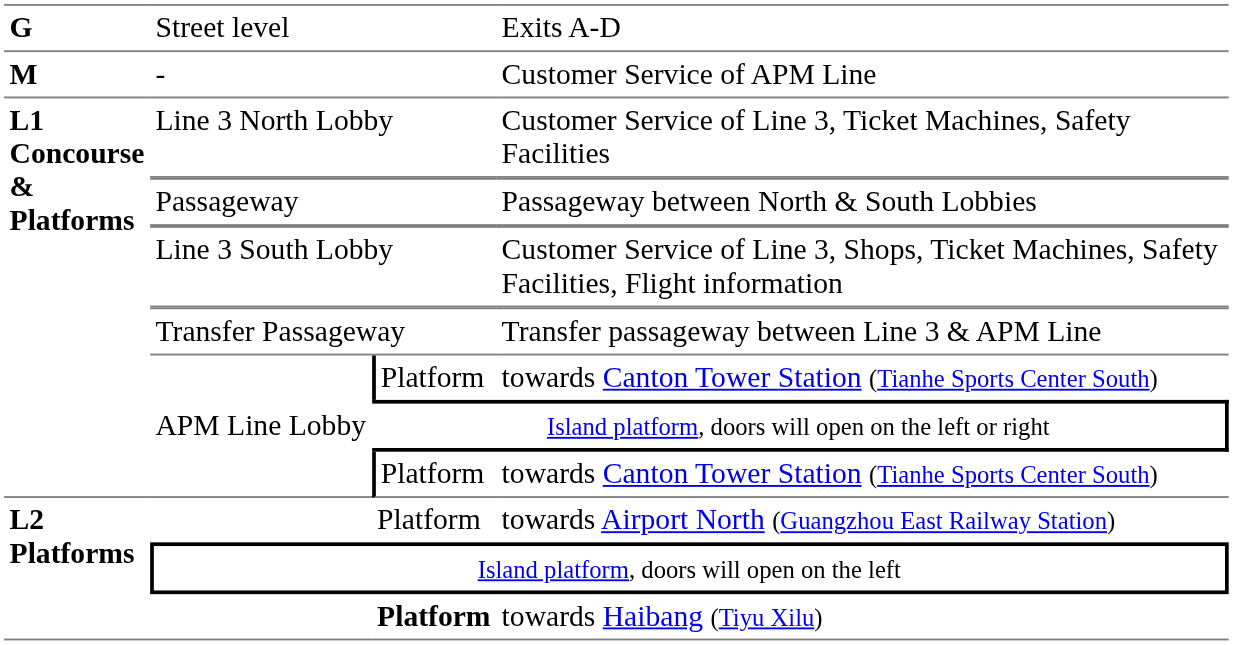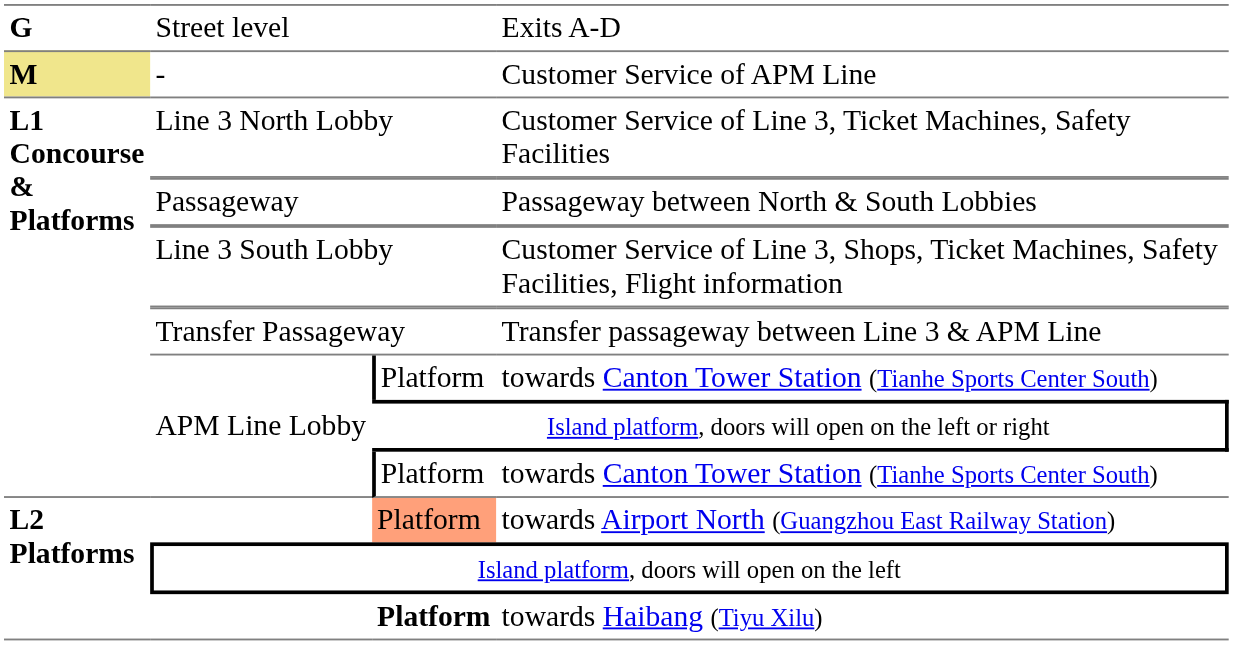Customer Service of APM Line | column 1: no background -> khaki background
towards Airport North (Guangzhou East Railway Station) | column 3: no background -> lightsalmon background
